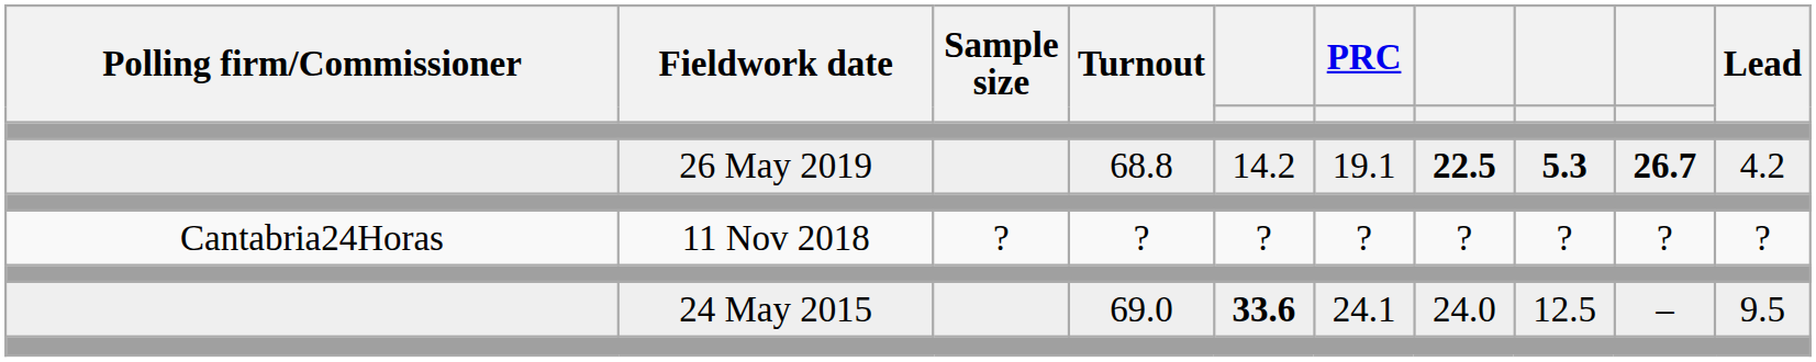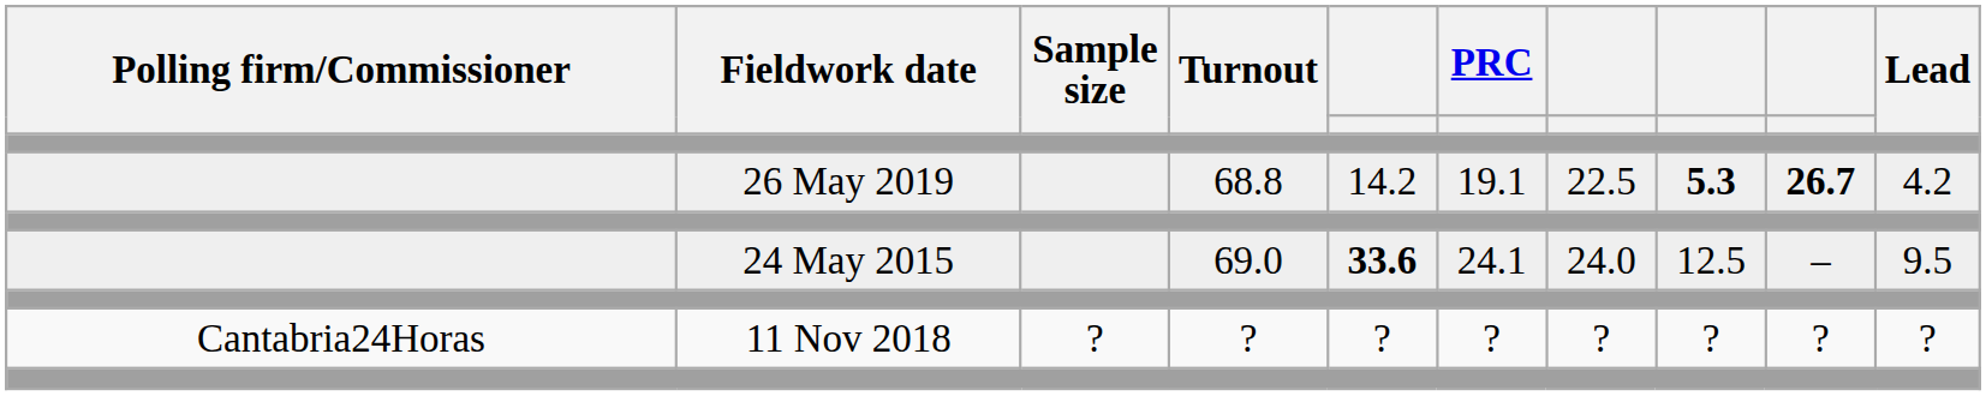26 May 2019 | column 7: bold -> normal
rows swapped: 11 Nov 2018 <-> 24 May 2015
